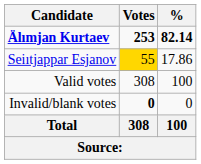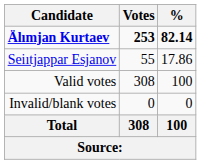Seiıtjappar Esjanov | Votes: gold background -> no background
Invalid/blank votes | Votes: bold -> normal
